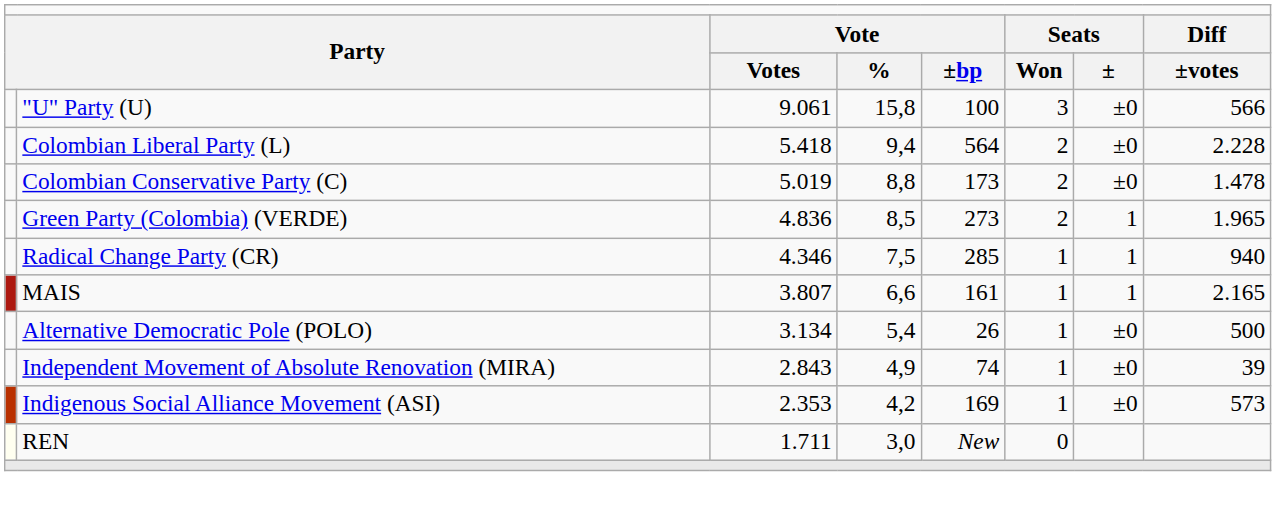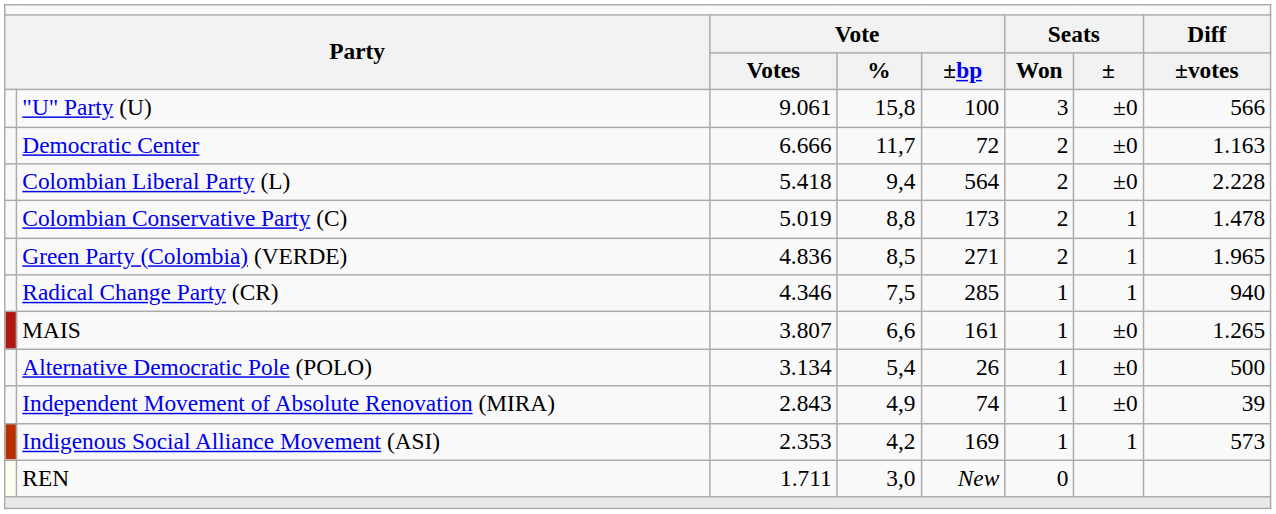+ row: Democratic Center | 6.666 | 11,7 | 72 | 2 | ±0 | 1.163
Colombian Conservative Party (C) | column 7: ±0 -> 1
Green Party (Colombia) (VERDE) | column 5: 273 -> 271
MAIS | column 7: 1 -> ±0
MAIS | column 8: 2.165 -> 1.265
Indigenous Social Alliance Movement (ASI) | column 7: ±0 -> 1
